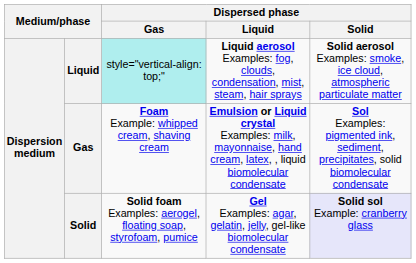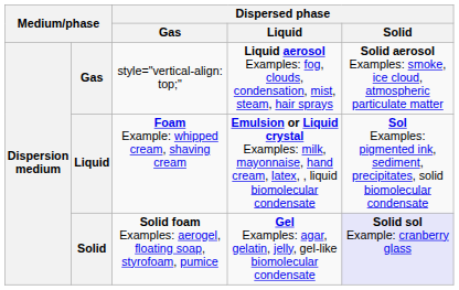row 3 | column 2: Liquid -> Gas
row 3 | Dispersed phase / Gas: paleturquoise background -> no background
row 4 | column 2: Gas -> Liquid
